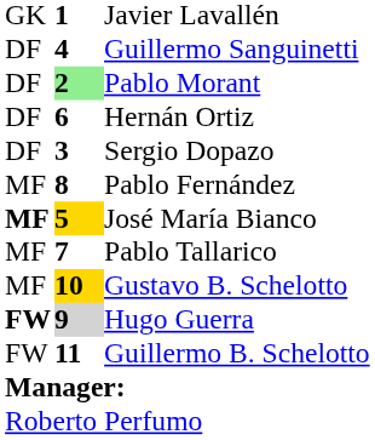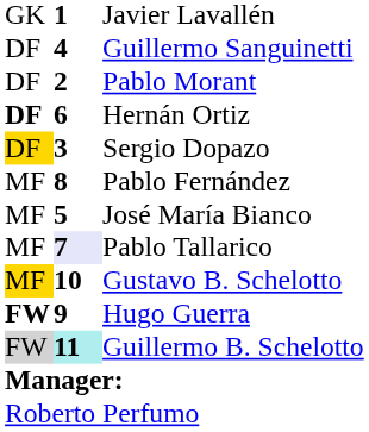Pablo Morant | column 2: lightgreen background -> no background
Hernán Ortiz | column 1: normal -> bold
Sergio Dopazo | column 1: no background -> gold background
José María Bianco | column 1: bold -> normal
José María Bianco | column 2: gold background -> no background
Pablo Tallarico | column 2: no background -> lavender background
Gustavo B. Schelotto | column 1: no background -> gold background
Gustavo B. Schelotto | column 2: gold background -> no background
Hugo Guerra | column 2: lightgrey background -> no background
Guillermo B. Schelotto | column 1: no background -> lightgrey background
Guillermo B. Schelotto | column 2: no background -> paleturquoise background
